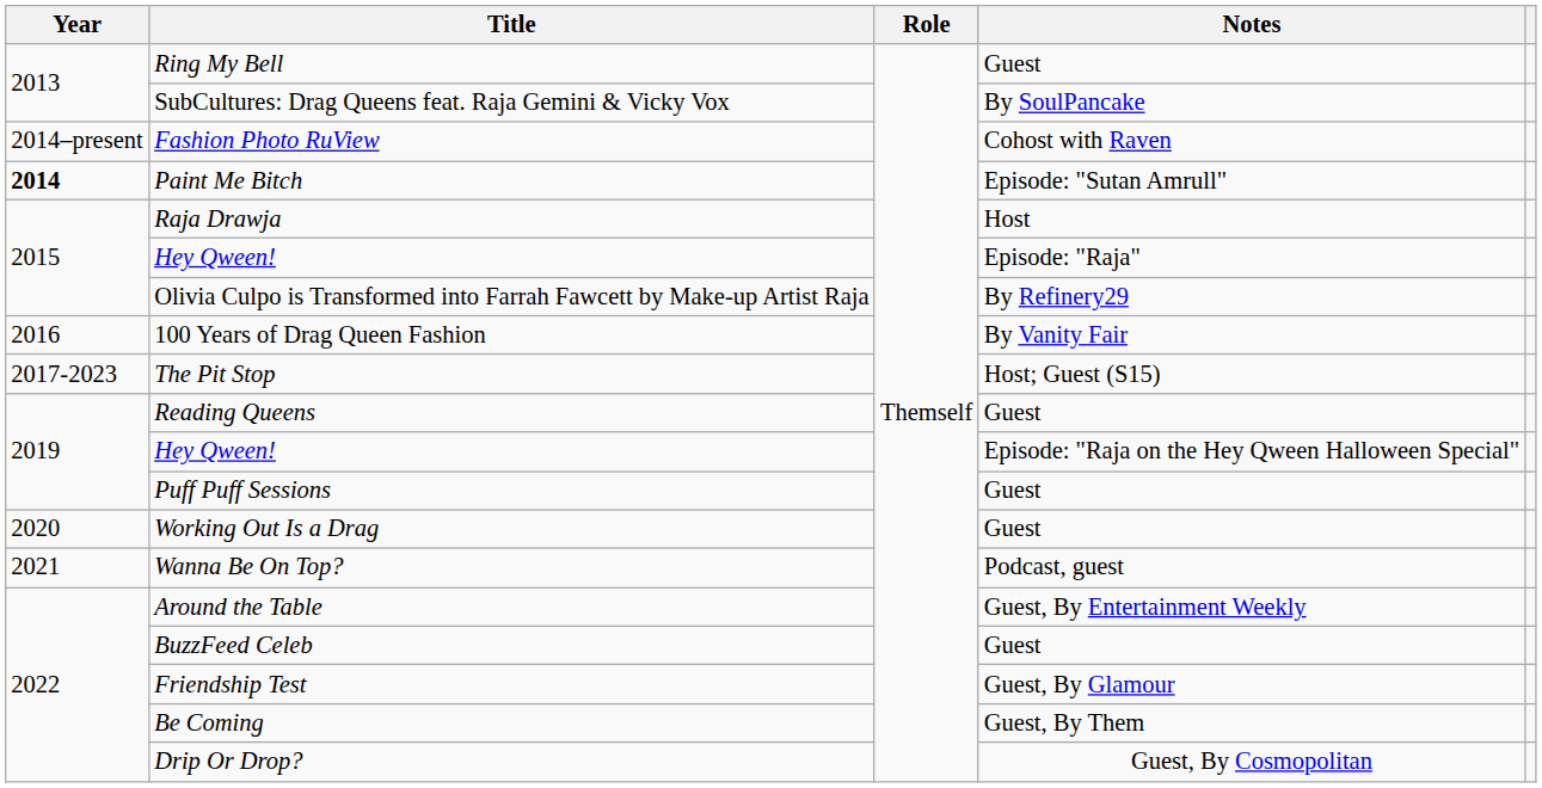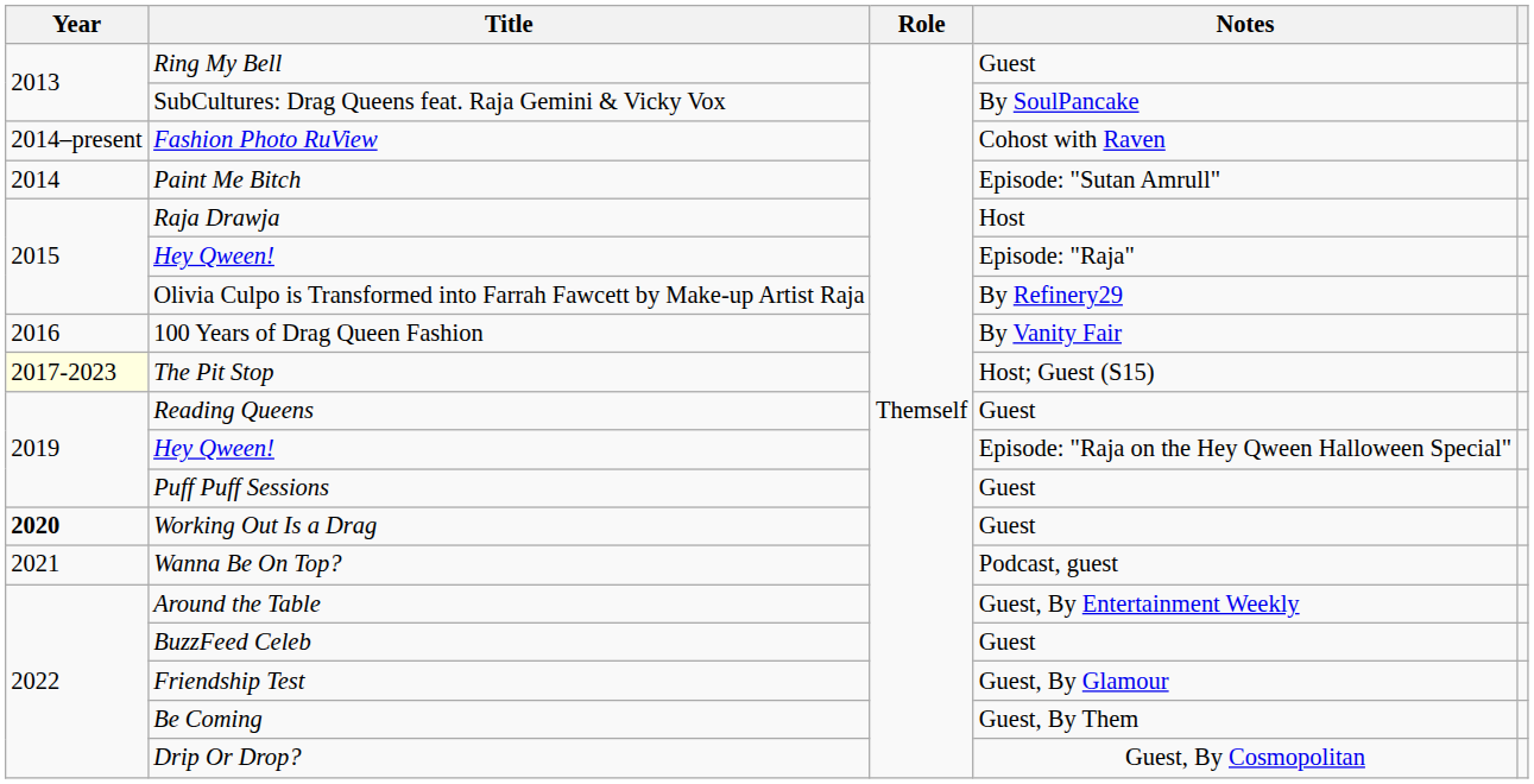Paint Me Bitch | Year: bold -> normal
The Pit Stop | Year: no background -> lightyellow background
Working Out Is a Drag | Year: normal -> bold
